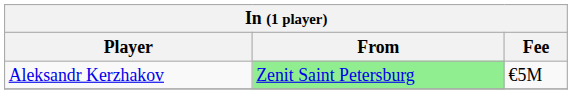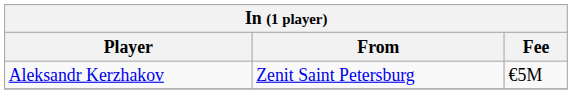Aleksandr Kerzhakov | From: lightgreen background -> no background
